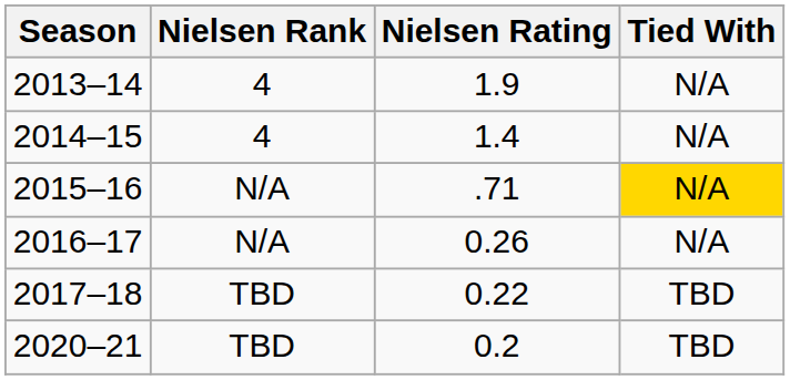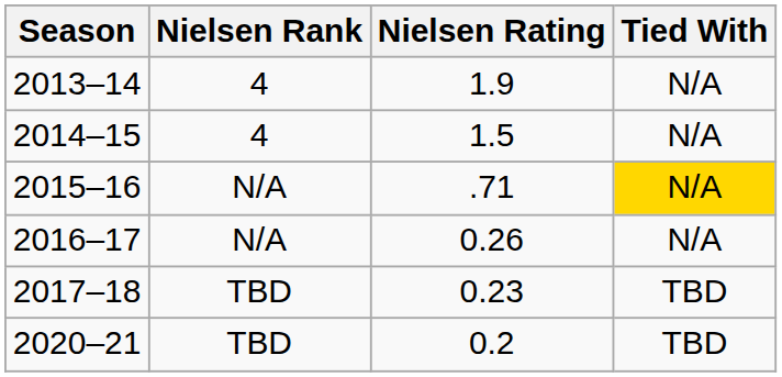2014–15 | Nielsen Rating: 1.4 -> 1.5
2017–18 | Nielsen Rating: 0.22 -> 0.23
